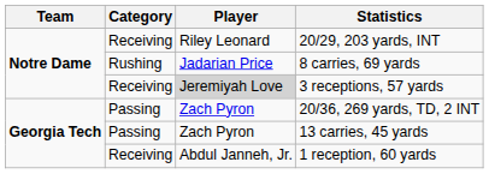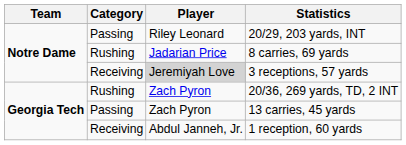20/29, 203 yards, INT | Category: Receiving -> Passing
20/36, 269 yards, TD, 2 INT | Category: Passing -> Rushing
